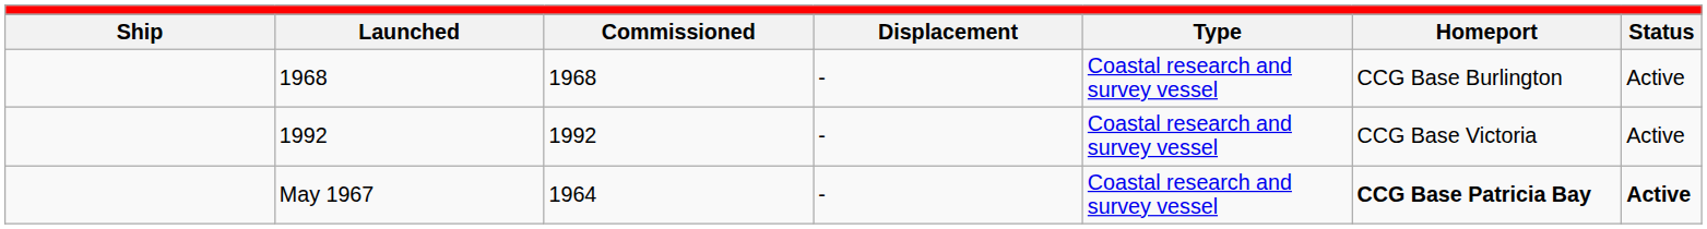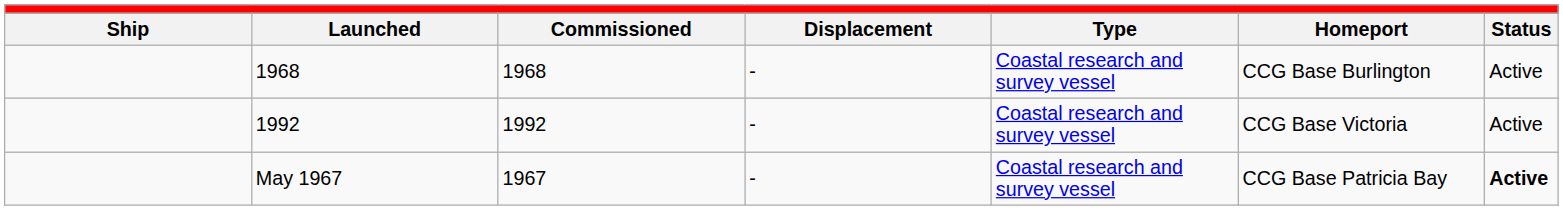May 1967 | Commissioned: 1964 -> 1967
May 1967 | Homeport: bold -> normal
